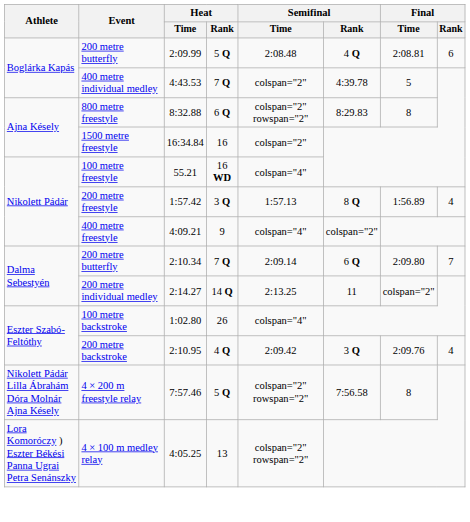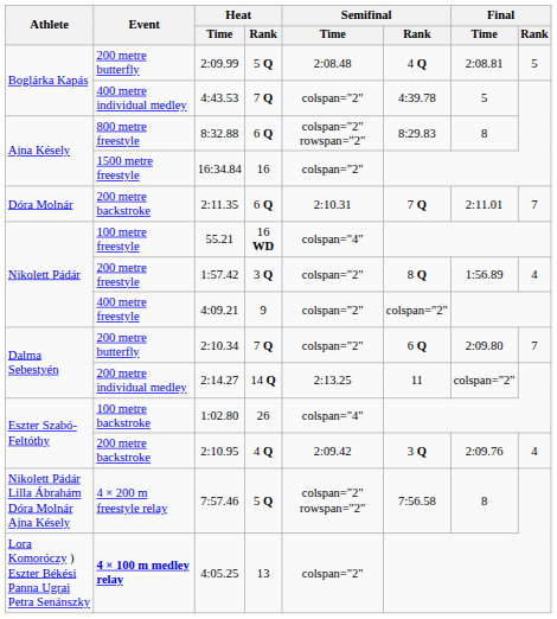2:09.99 | Final / Rank: 6 -> 5
+ row: Dóra Molnár | 200 metre backstroke | 2:11.35 | 6 Q | 2:10.31 | 7 Q | 2:11.01 | 7
1:57.42 | Semifinal / Time: 1:57.13 -> colspan="2"
4:09.21 | Semifinal / Time: colspan="4" -> colspan="2"
2:10.34 | Semifinal / Time: 2:09.14 -> colspan="2"
4:05.25 | Event: normal -> bold
4:05.25 | Semifinal / Time: colspan="2" rowspan="2" -> colspan="2"
